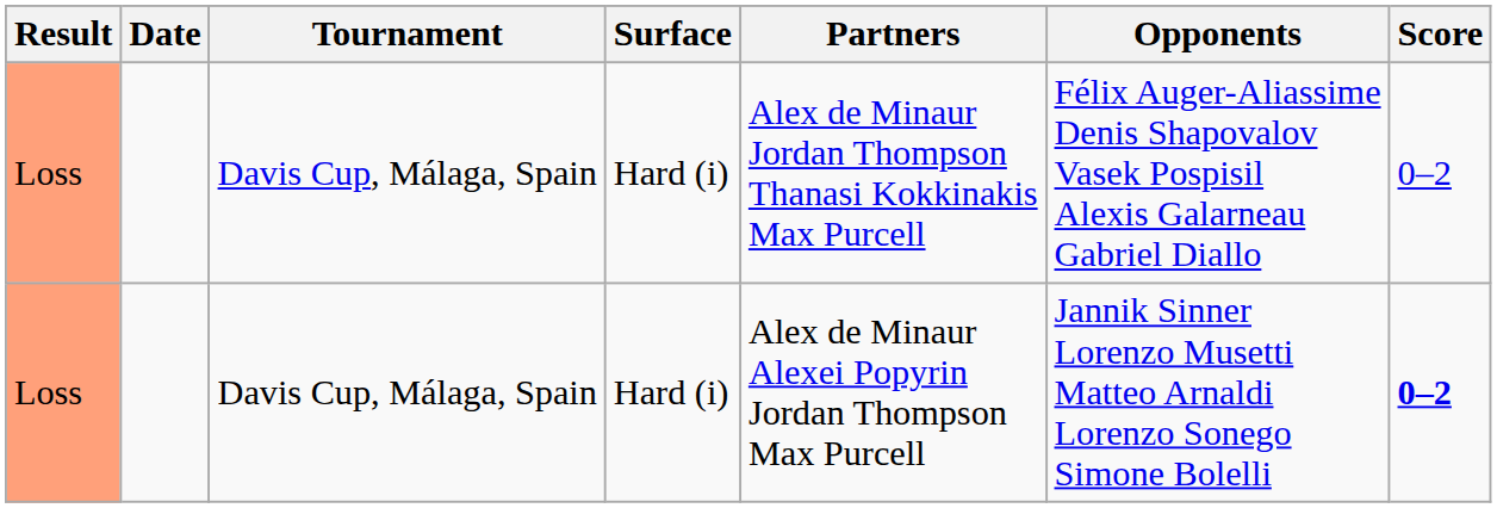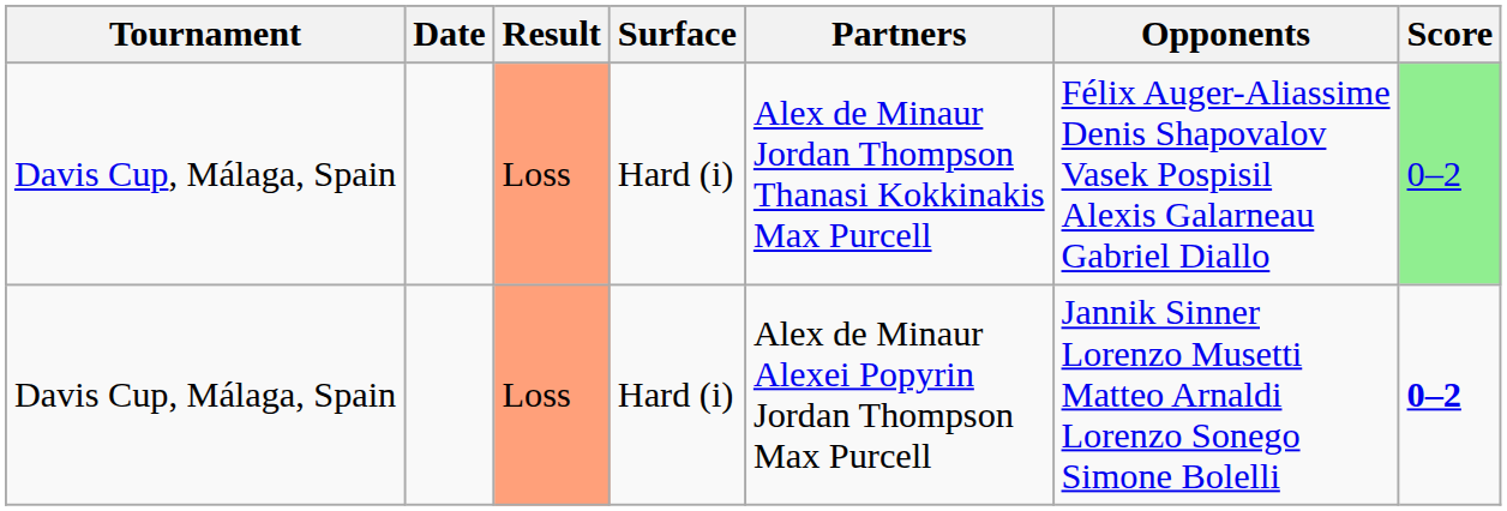columns swapped: Result <-> Tournament
row 2 | Score: no background -> lightgreen background
